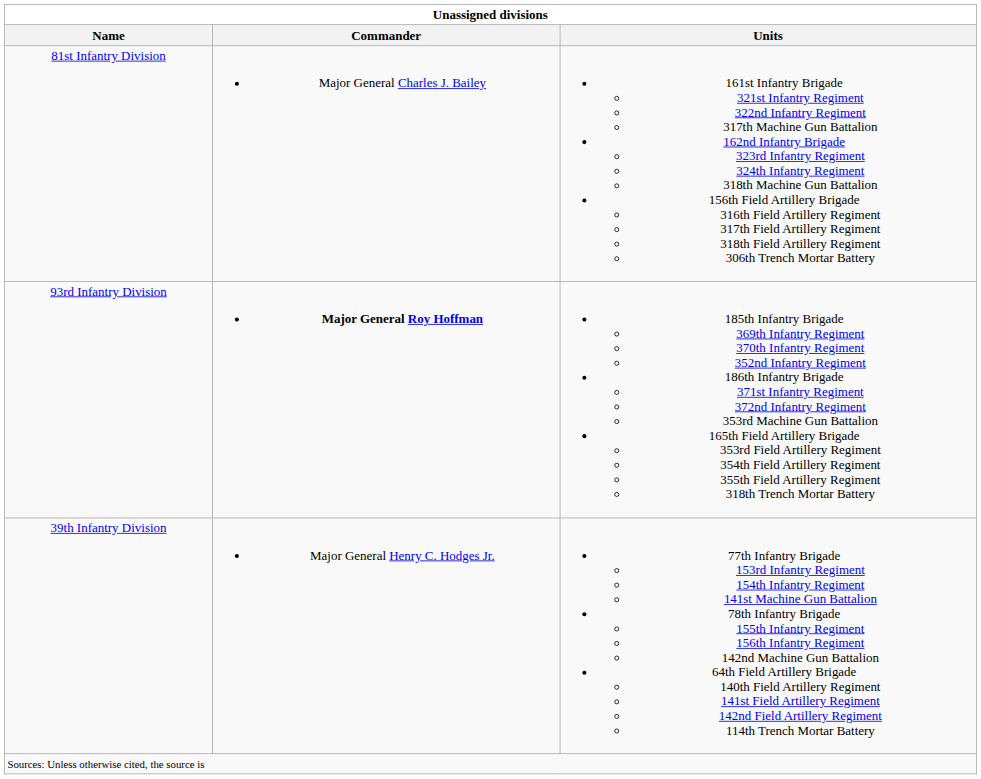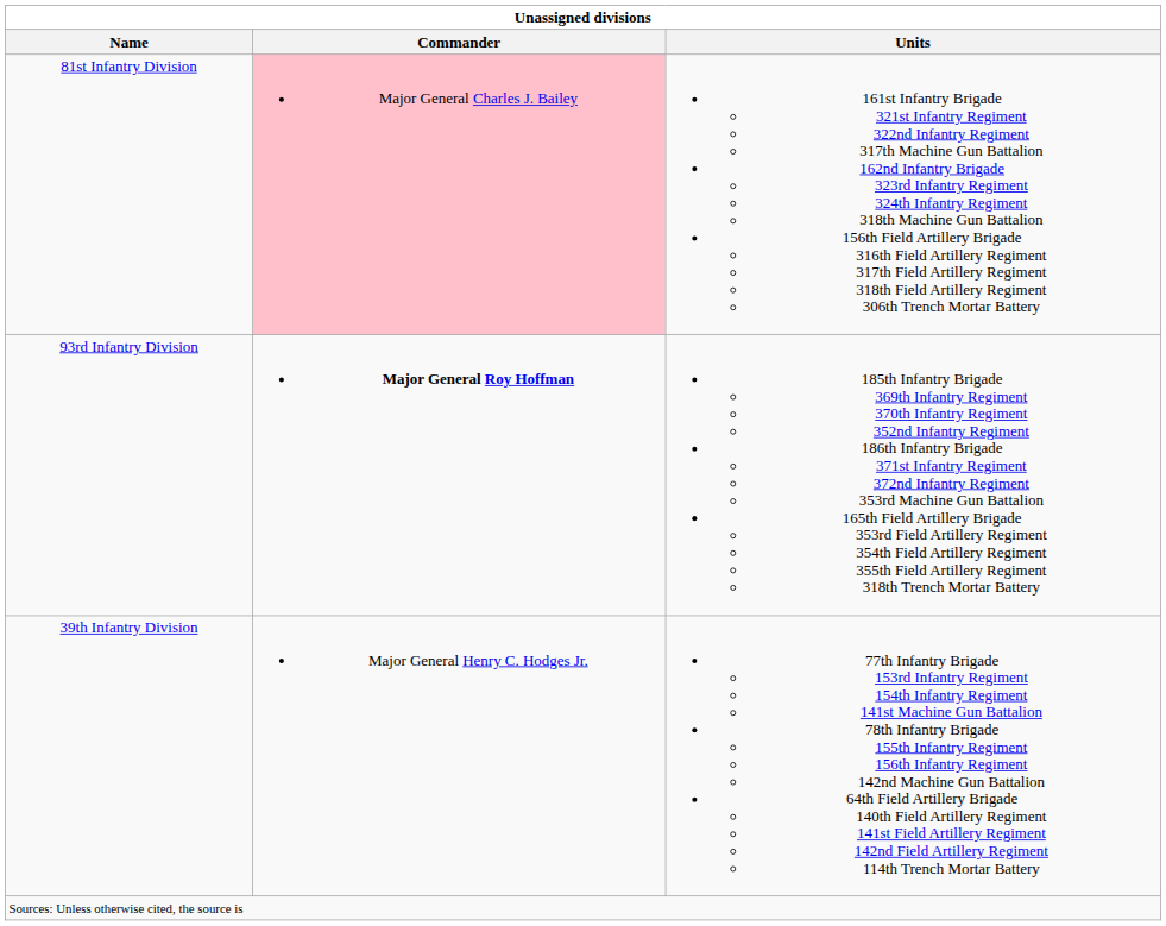81st Infantry Division | Commander: no background -> pink background
